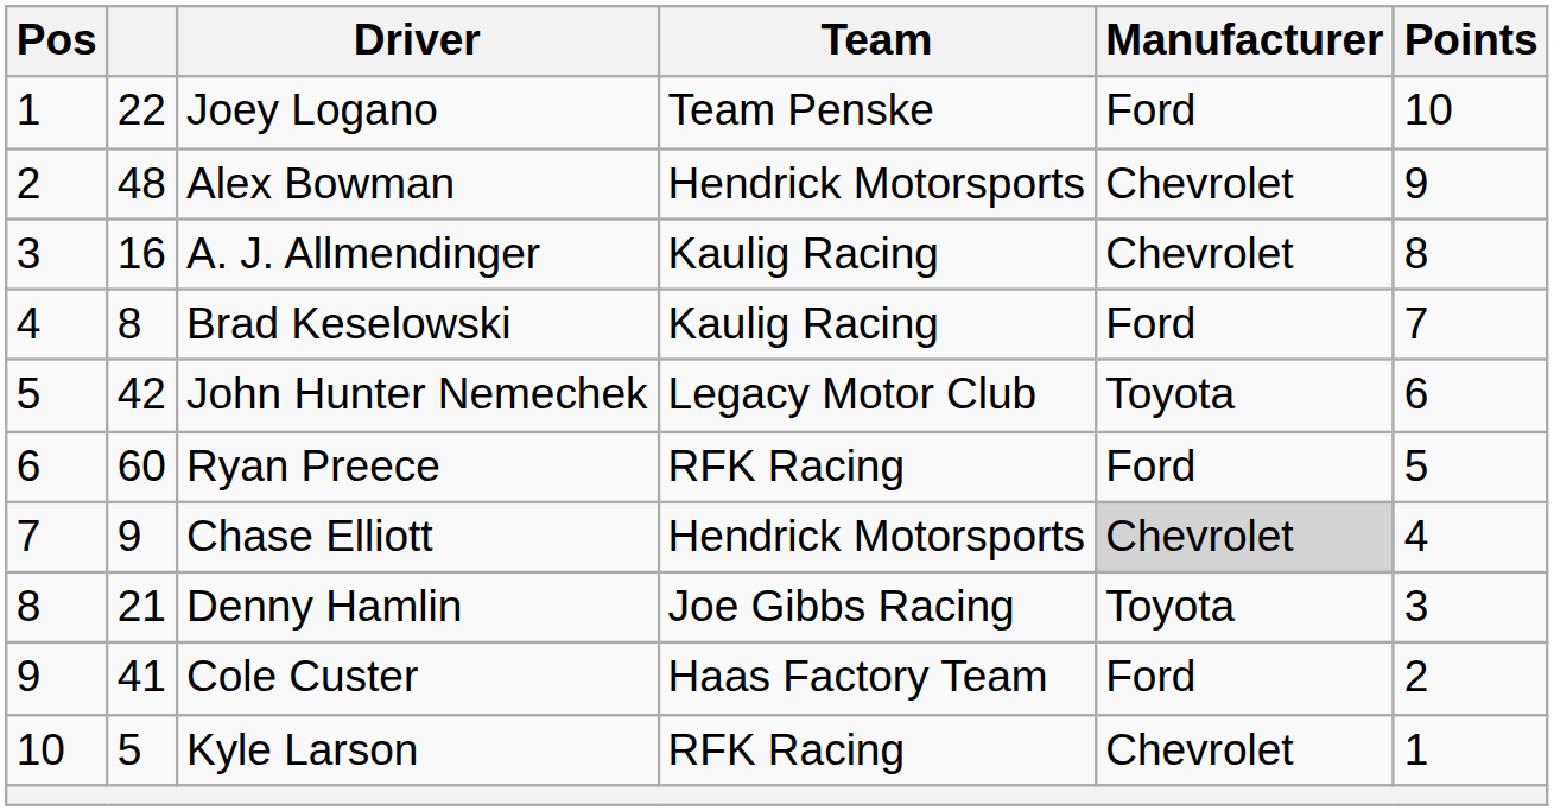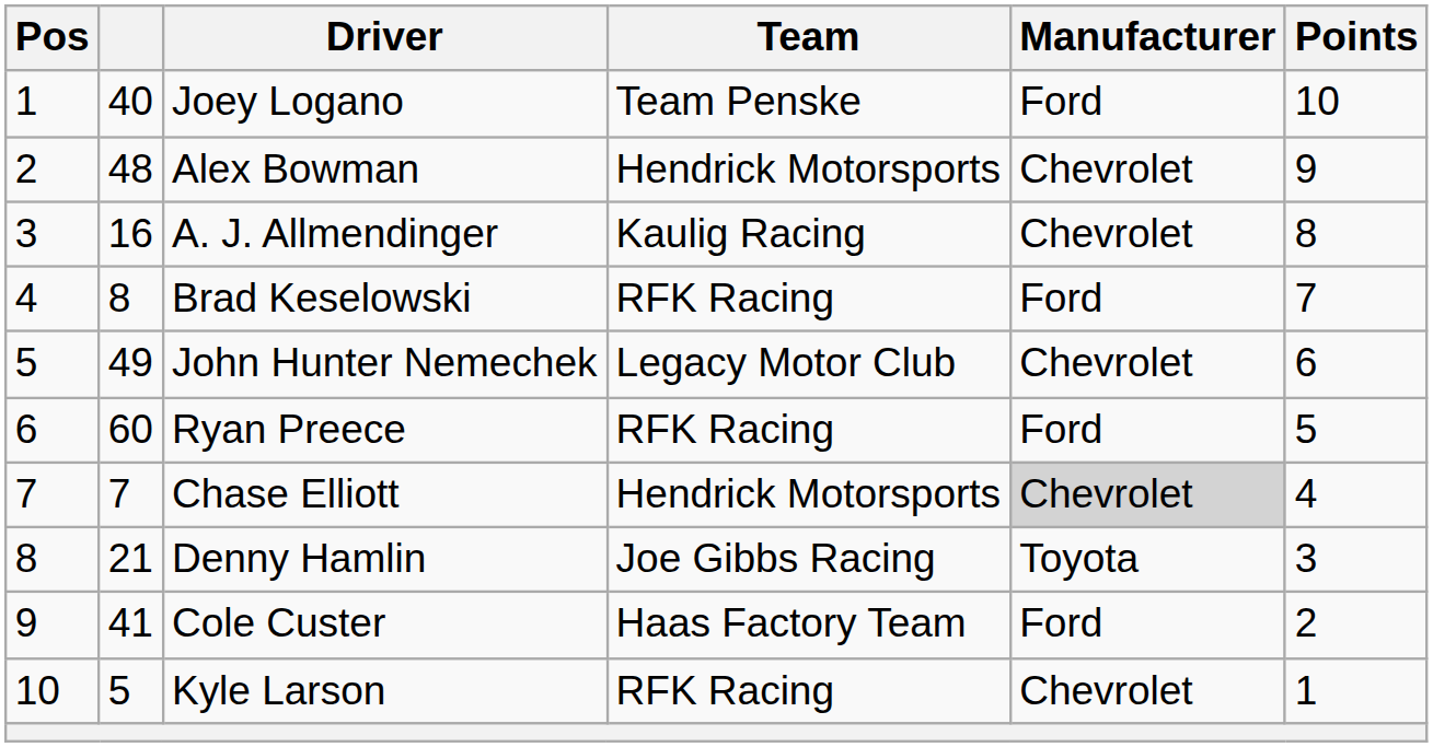Joey Logano | column 2: 22 -> 40
Brad Keselowski | Team: Kaulig Racing -> RFK Racing
John Hunter Nemechek | column 2: 42 -> 49
John Hunter Nemechek | Manufacturer: Toyota -> Chevrolet
Chase Elliott | column 2: 9 -> 7
